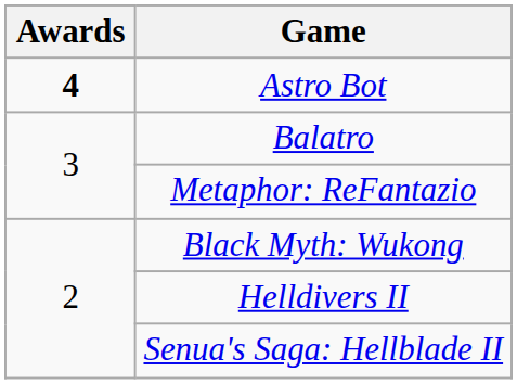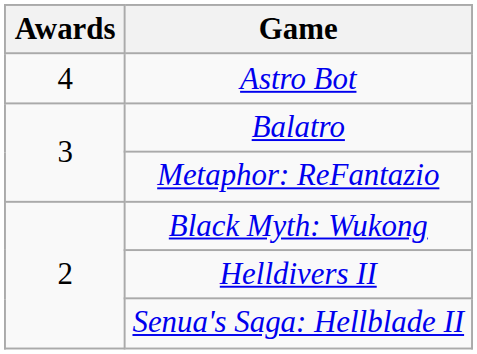Astro Bot | Awards: bold -> normal
